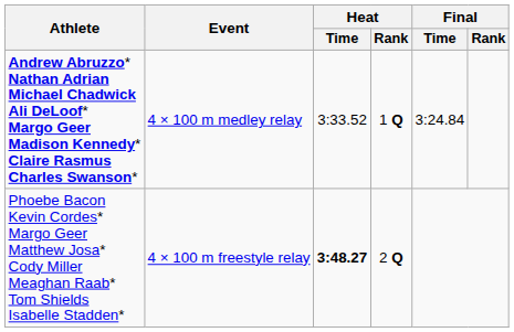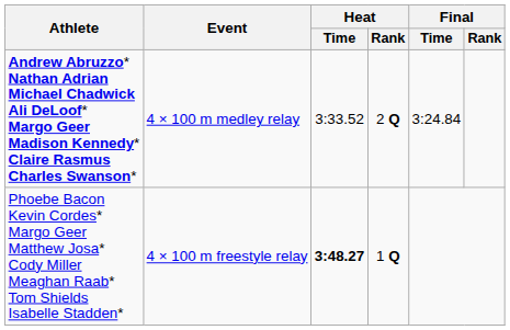row 3 | Heat / Rank: 1 Q -> 2 Q
row 4 | Heat / Rank: 2 Q -> 1 Q
